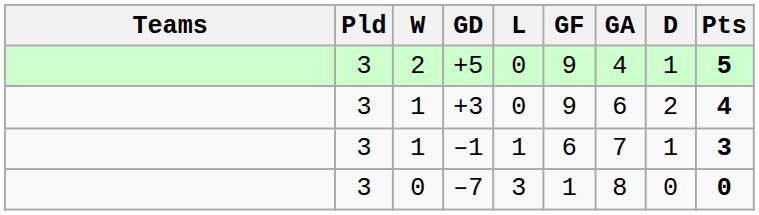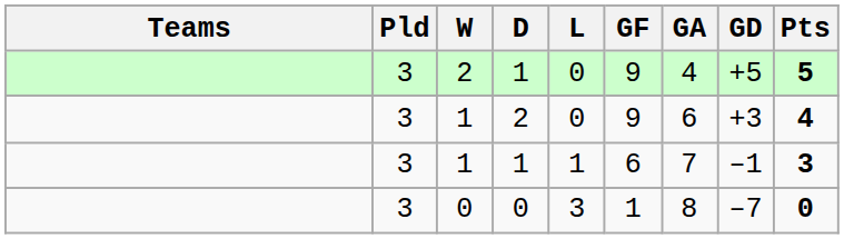columns swapped: D <-> GD
